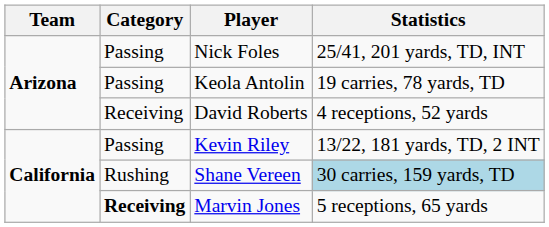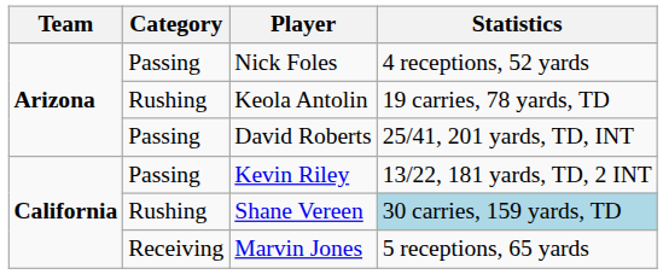Nick Foles | Statistics: 25/41, 201 yards, TD, INT -> 4 receptions, 52 yards
Keola Antolin | Category: Passing -> Rushing
David Roberts | Category: Receiving -> Passing
David Roberts | Statistics: 4 receptions, 52 yards -> 25/41, 201 yards, TD, INT
Marvin Jones | Category: bold -> normal
